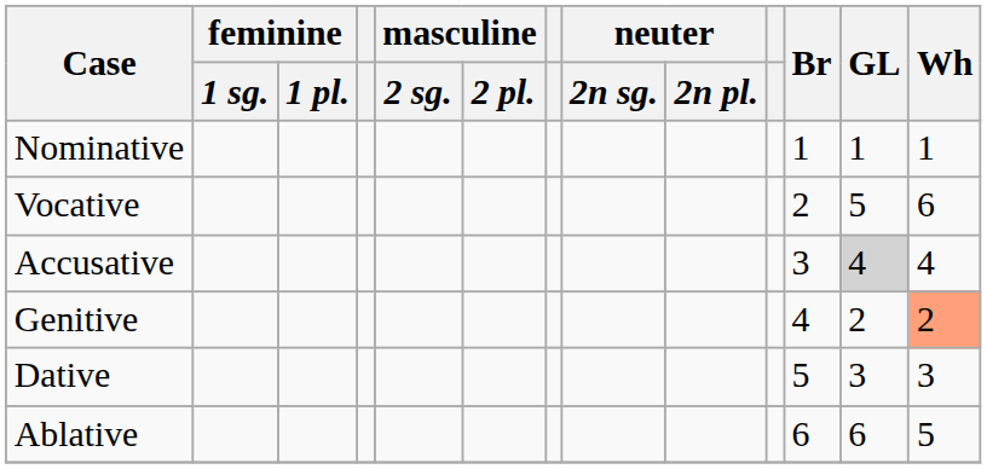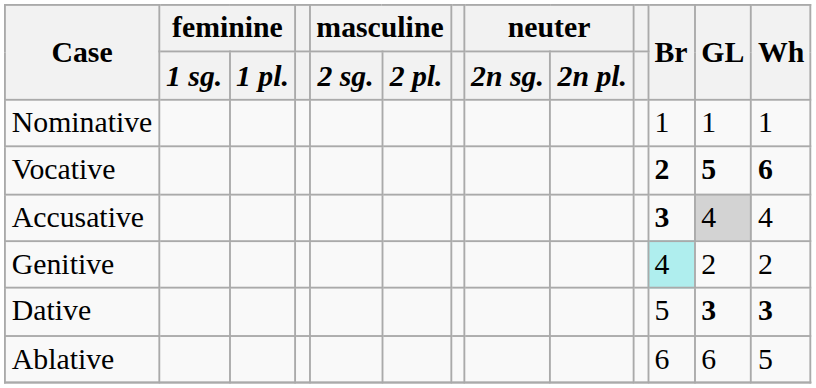Vocative | Br: normal -> bold
Vocative | GL: normal -> bold
Vocative | Wh: normal -> bold
Accusative | Br: normal -> bold
Genitive | Br: no background -> paleturquoise background
Genitive | Wh: lightsalmon background -> no background
Dative | GL: normal -> bold
Dative | Wh: normal -> bold
